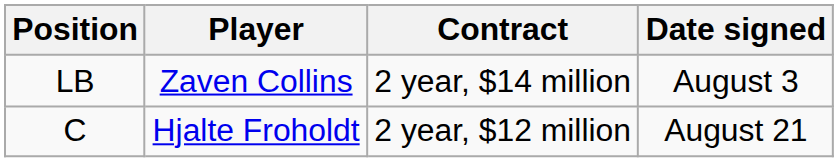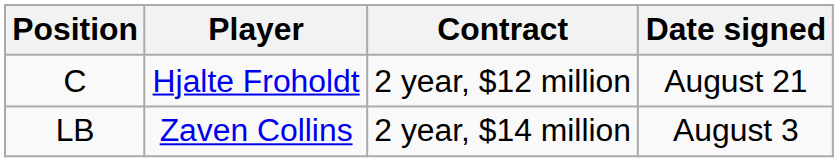rows swapped: LB <-> C
